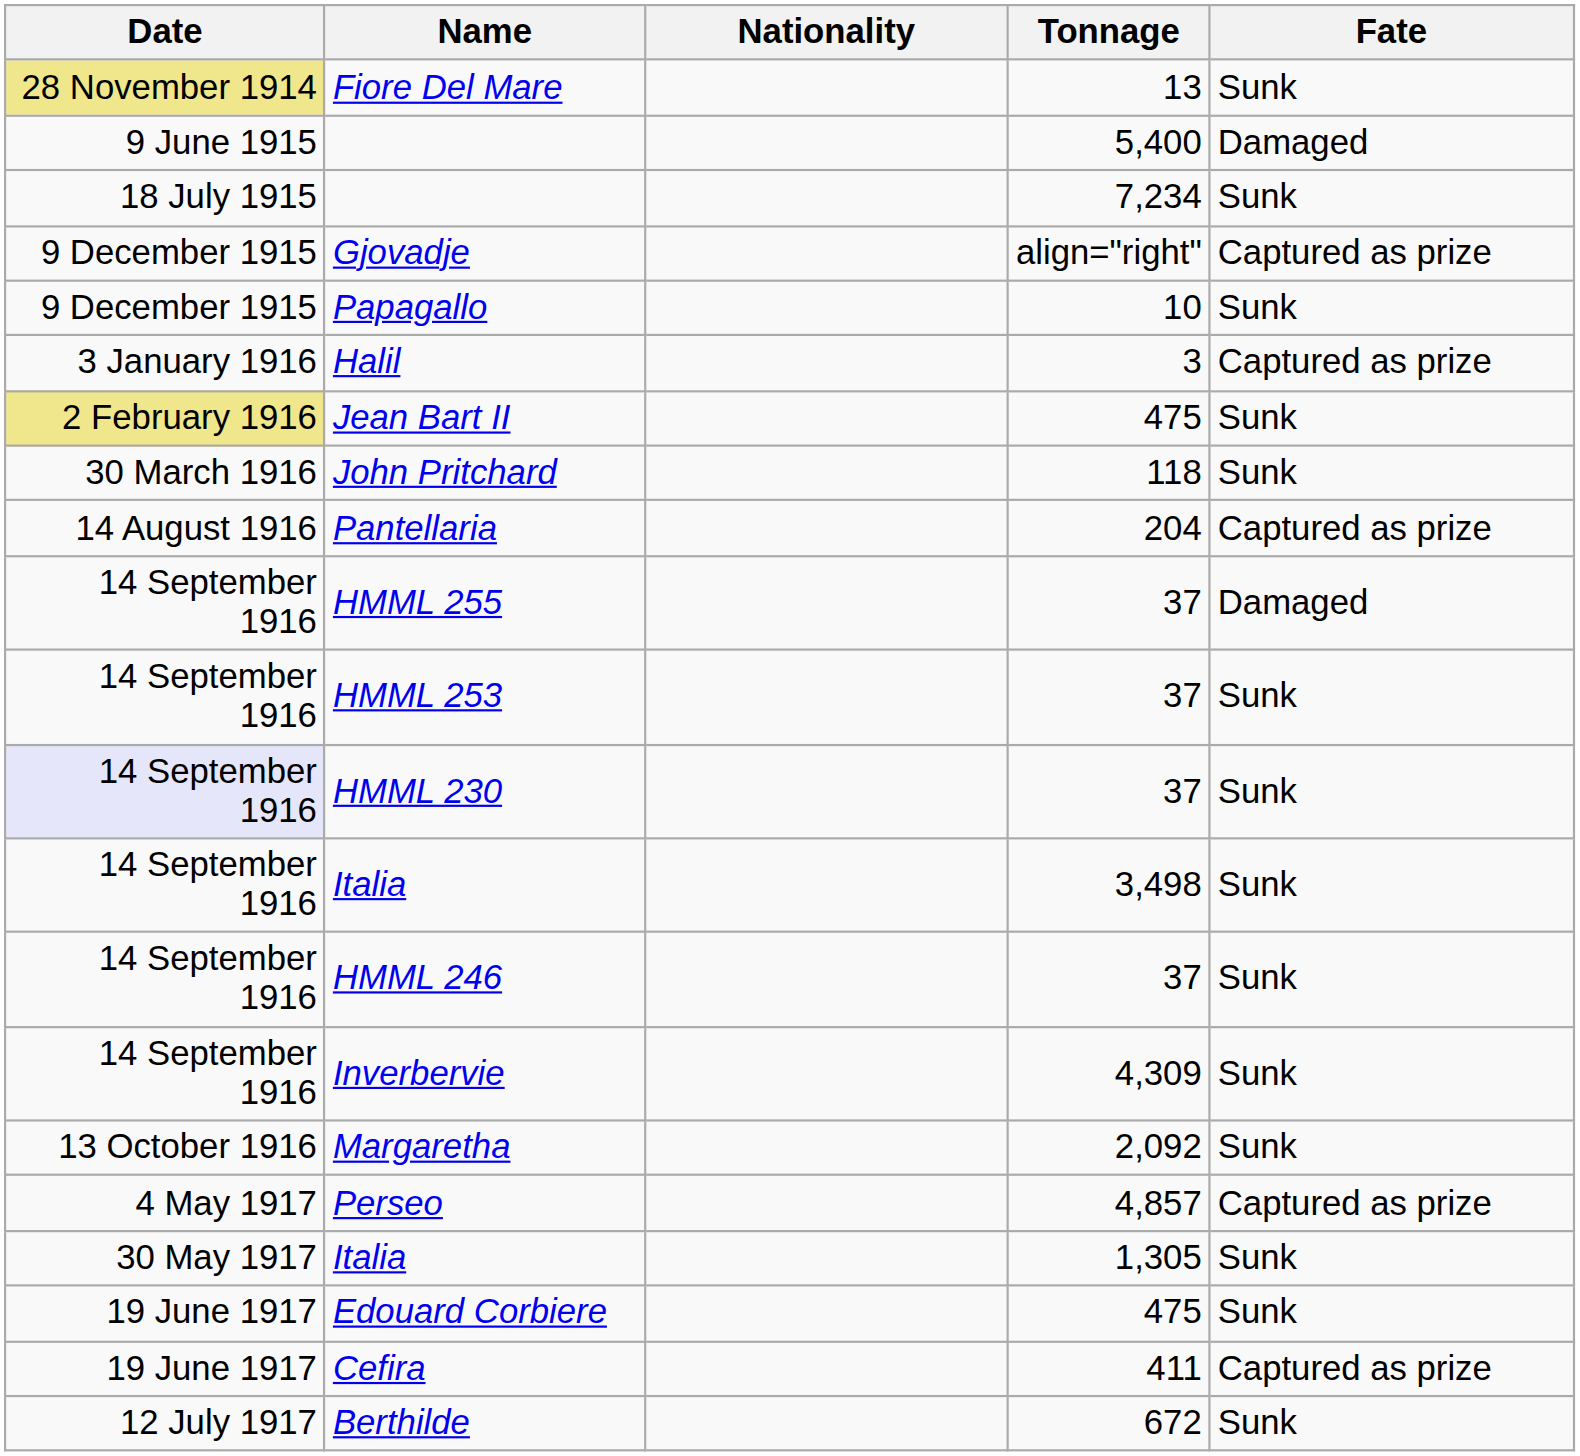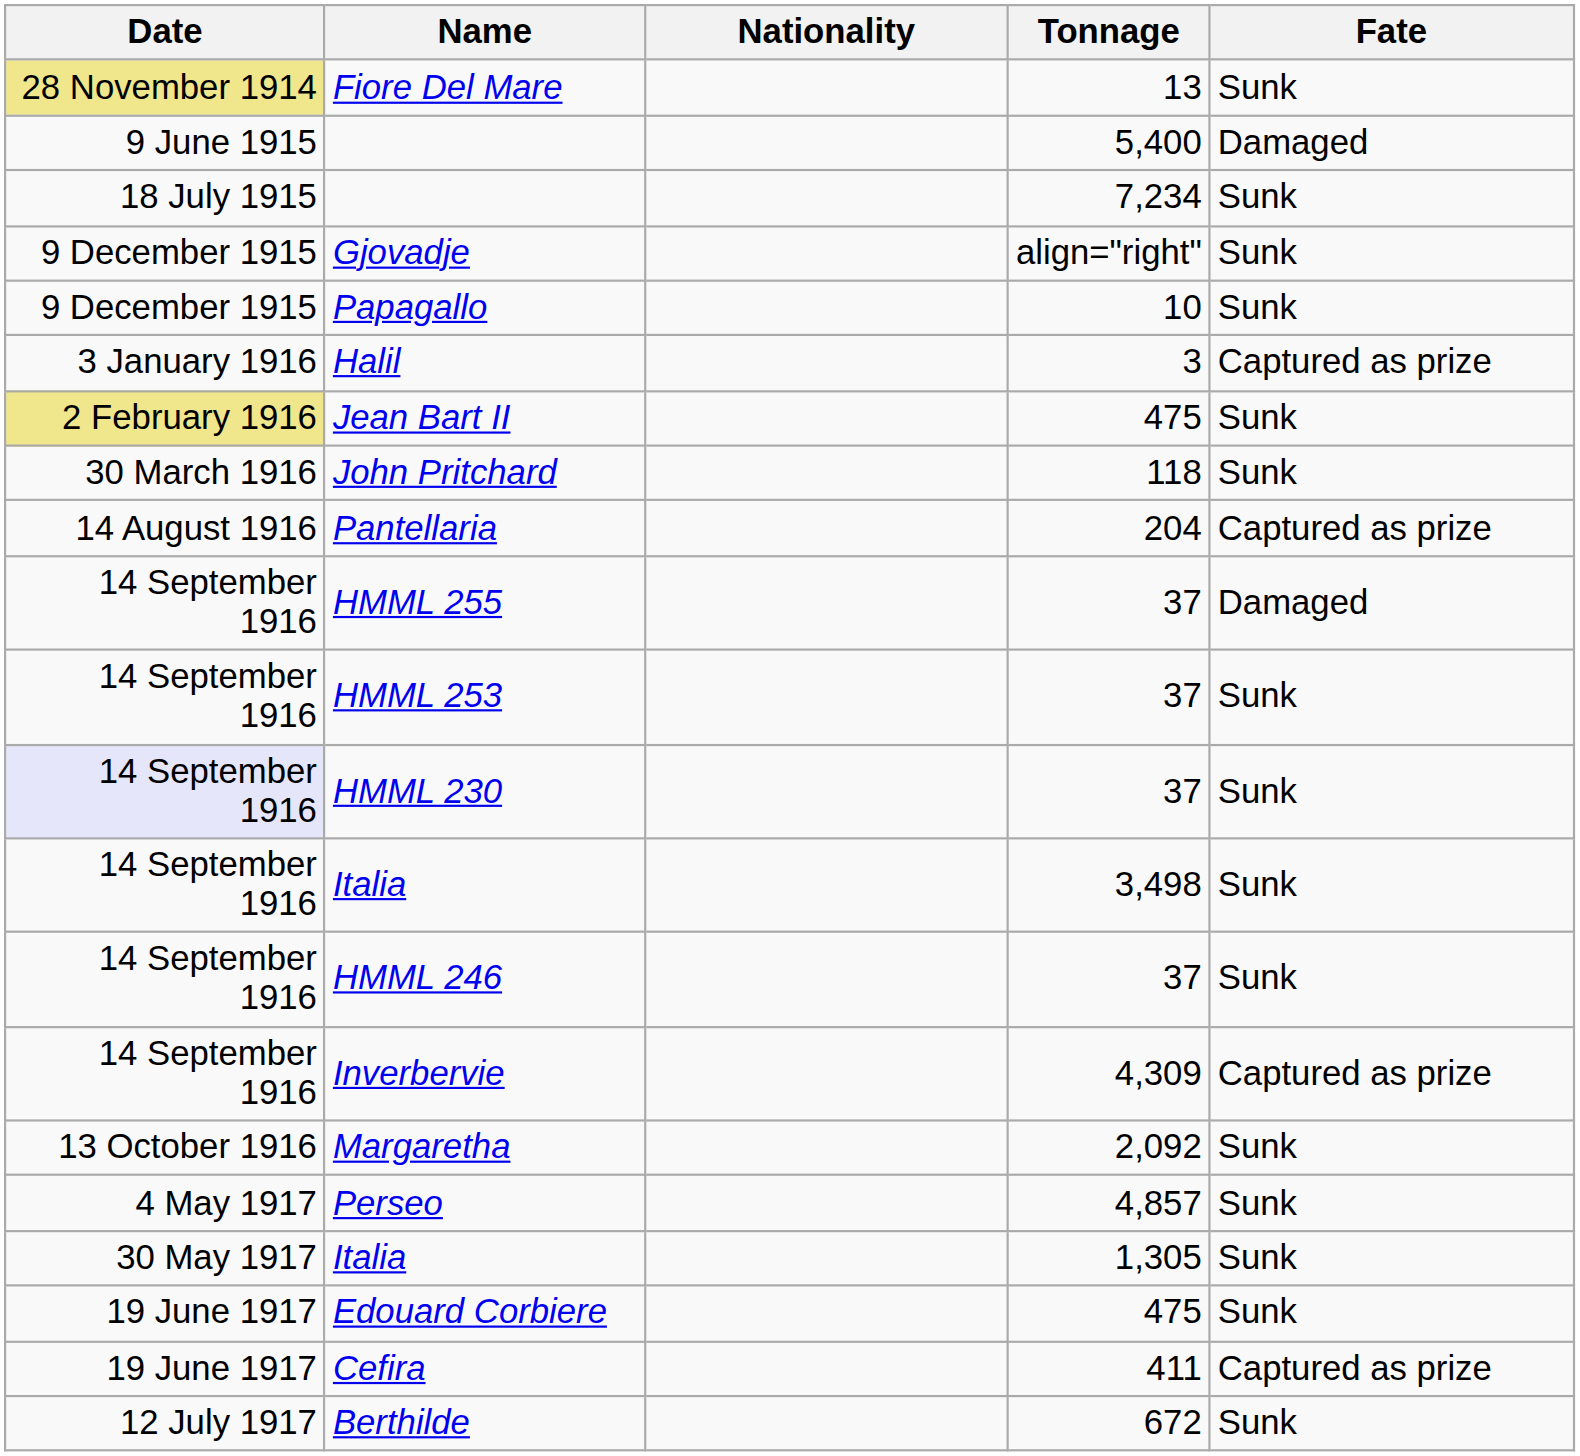Gjovadje | Fate: Captured as prize -> Sunk
Inverbervie | Fate: Sunk -> Captured as prize
Perseo | Fate: Captured as prize -> Sunk
